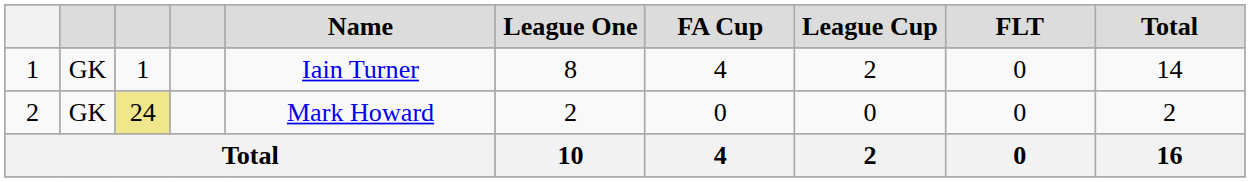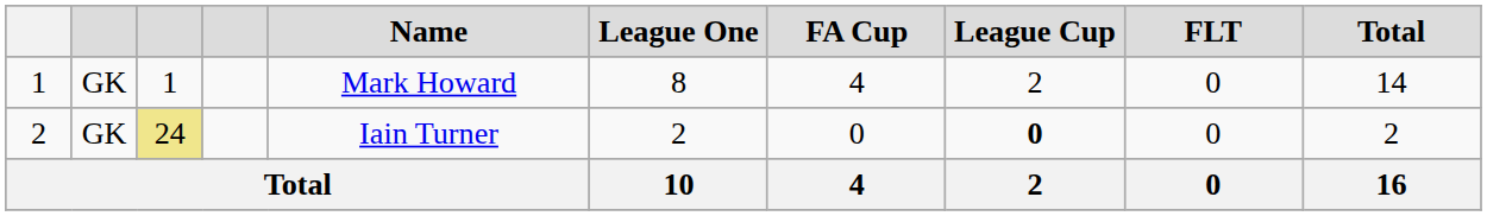row 2 | Name: Iain Turner -> Mark Howard
row 3 | Name: Mark Howard -> Iain Turner
row 3 | League Cup: normal -> bold
